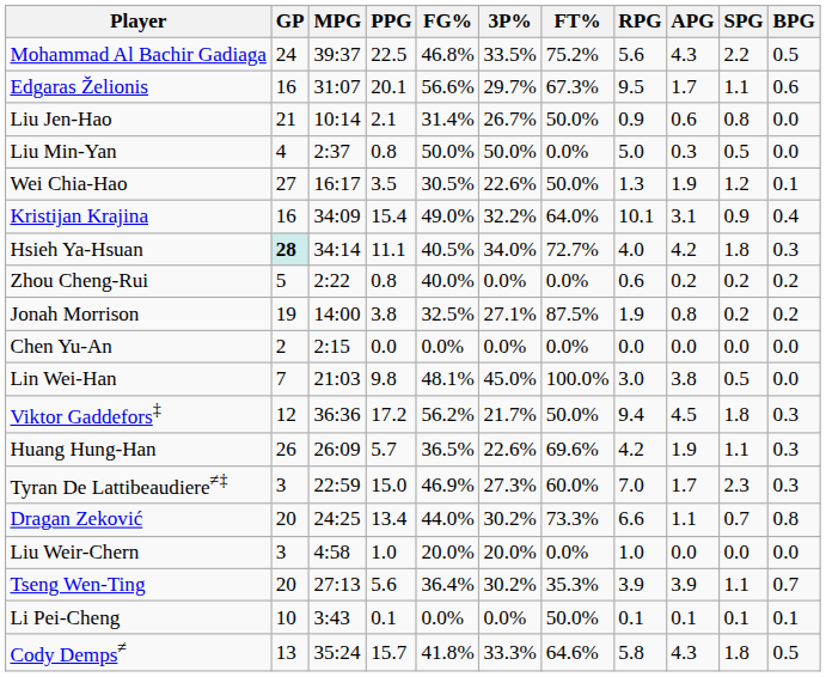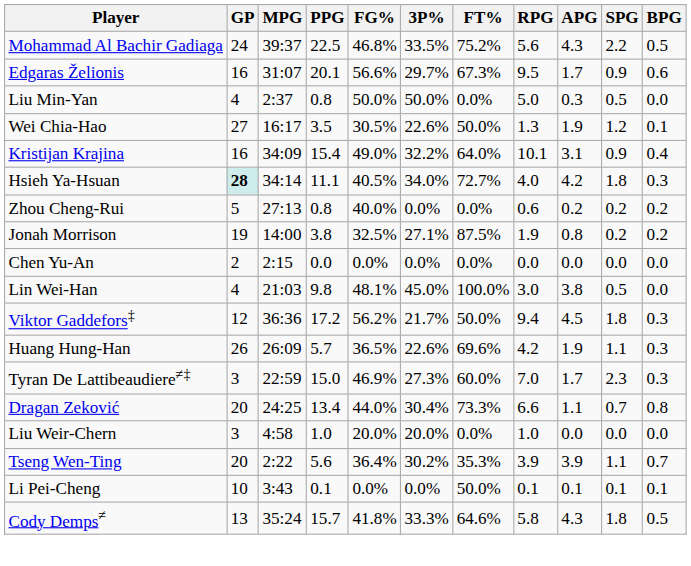Edgaras Želionis | SPG: 1.1 -> 0.9
- row: Liu Jen-Hao | 21 | 10:14 | 2.1 | 31.4% | 26.7% | 50.0% | 0.9 | 0.6 | 0.8 | 0.0
Zhou Cheng-Rui | MPG: 2:22 -> 27:13
Lin Wei-Han | GP: 7 -> 4
Dragan Zeković | 3P%: 30.2% -> 30.4%
Tseng Wen-Ting | MPG: 27:13 -> 2:22
